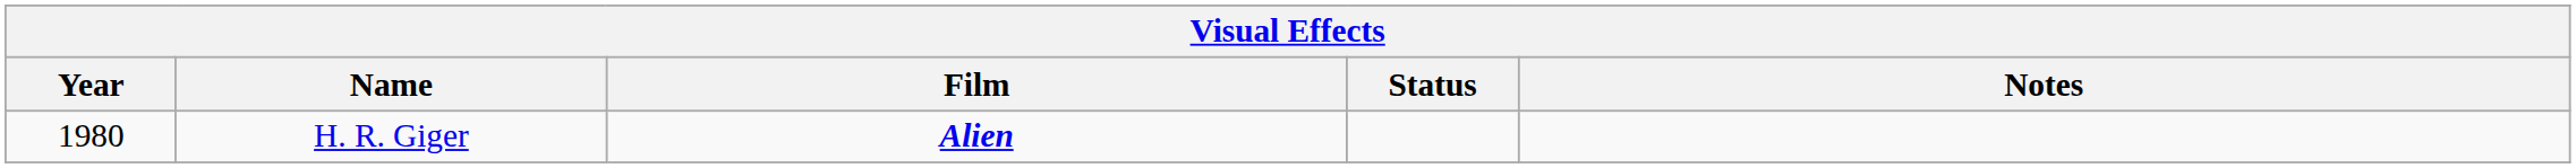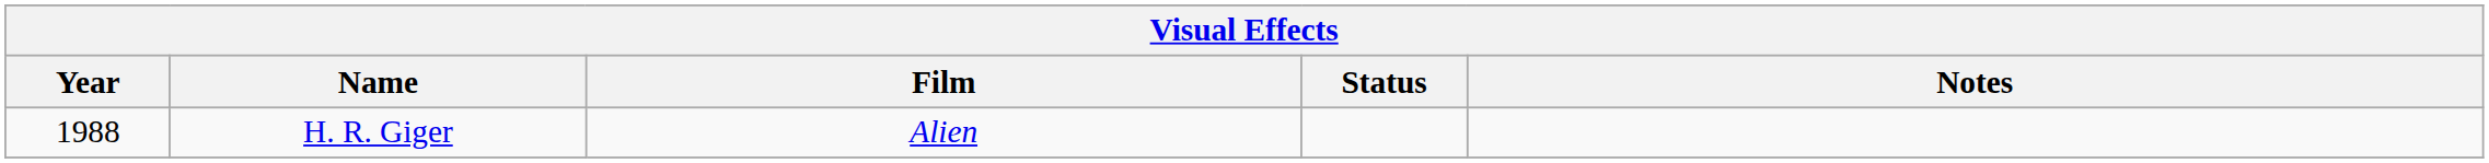H. R. Giger | Year: 1980 -> 1988
H. R. Giger | Film: bold -> normal
